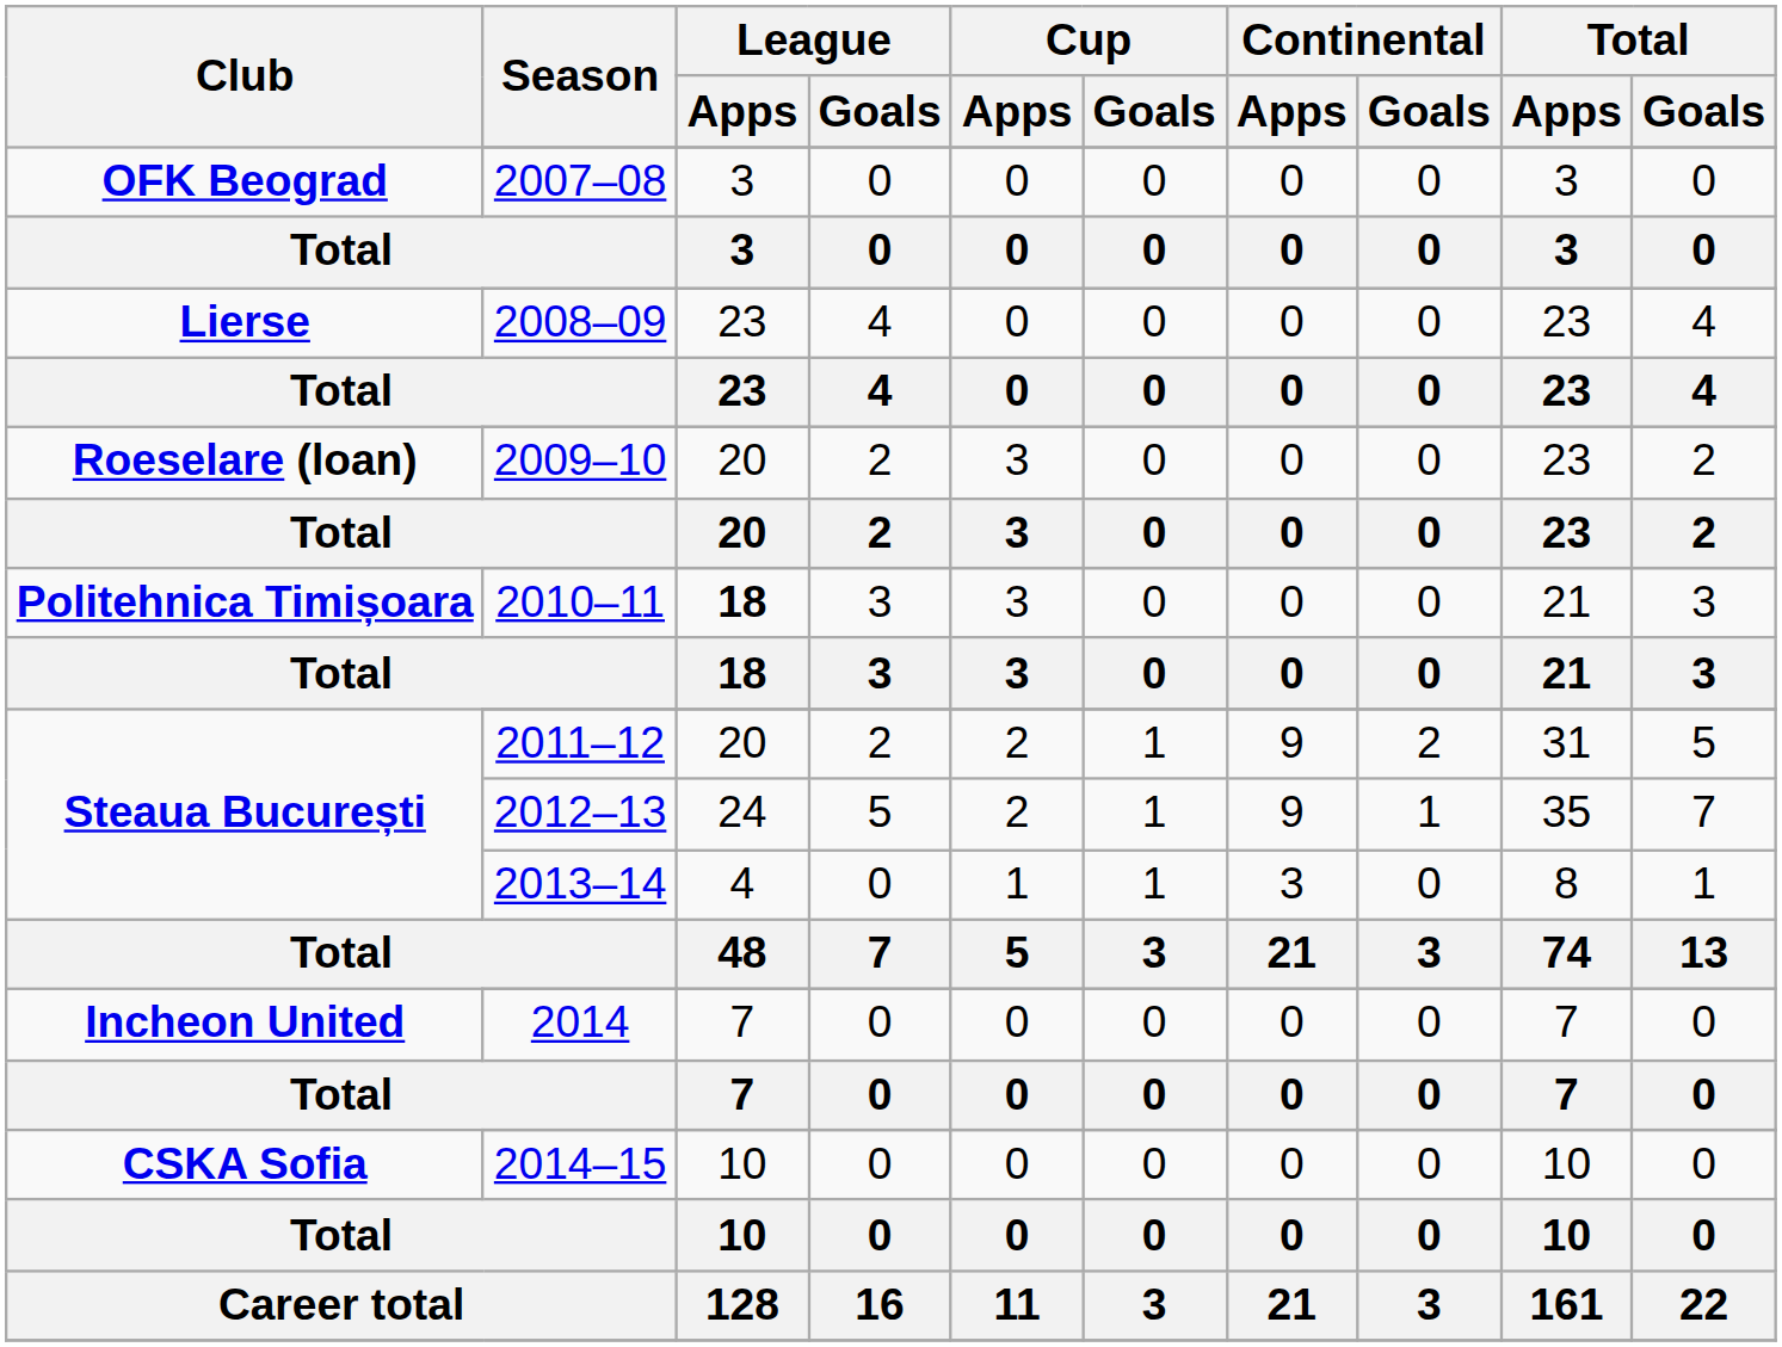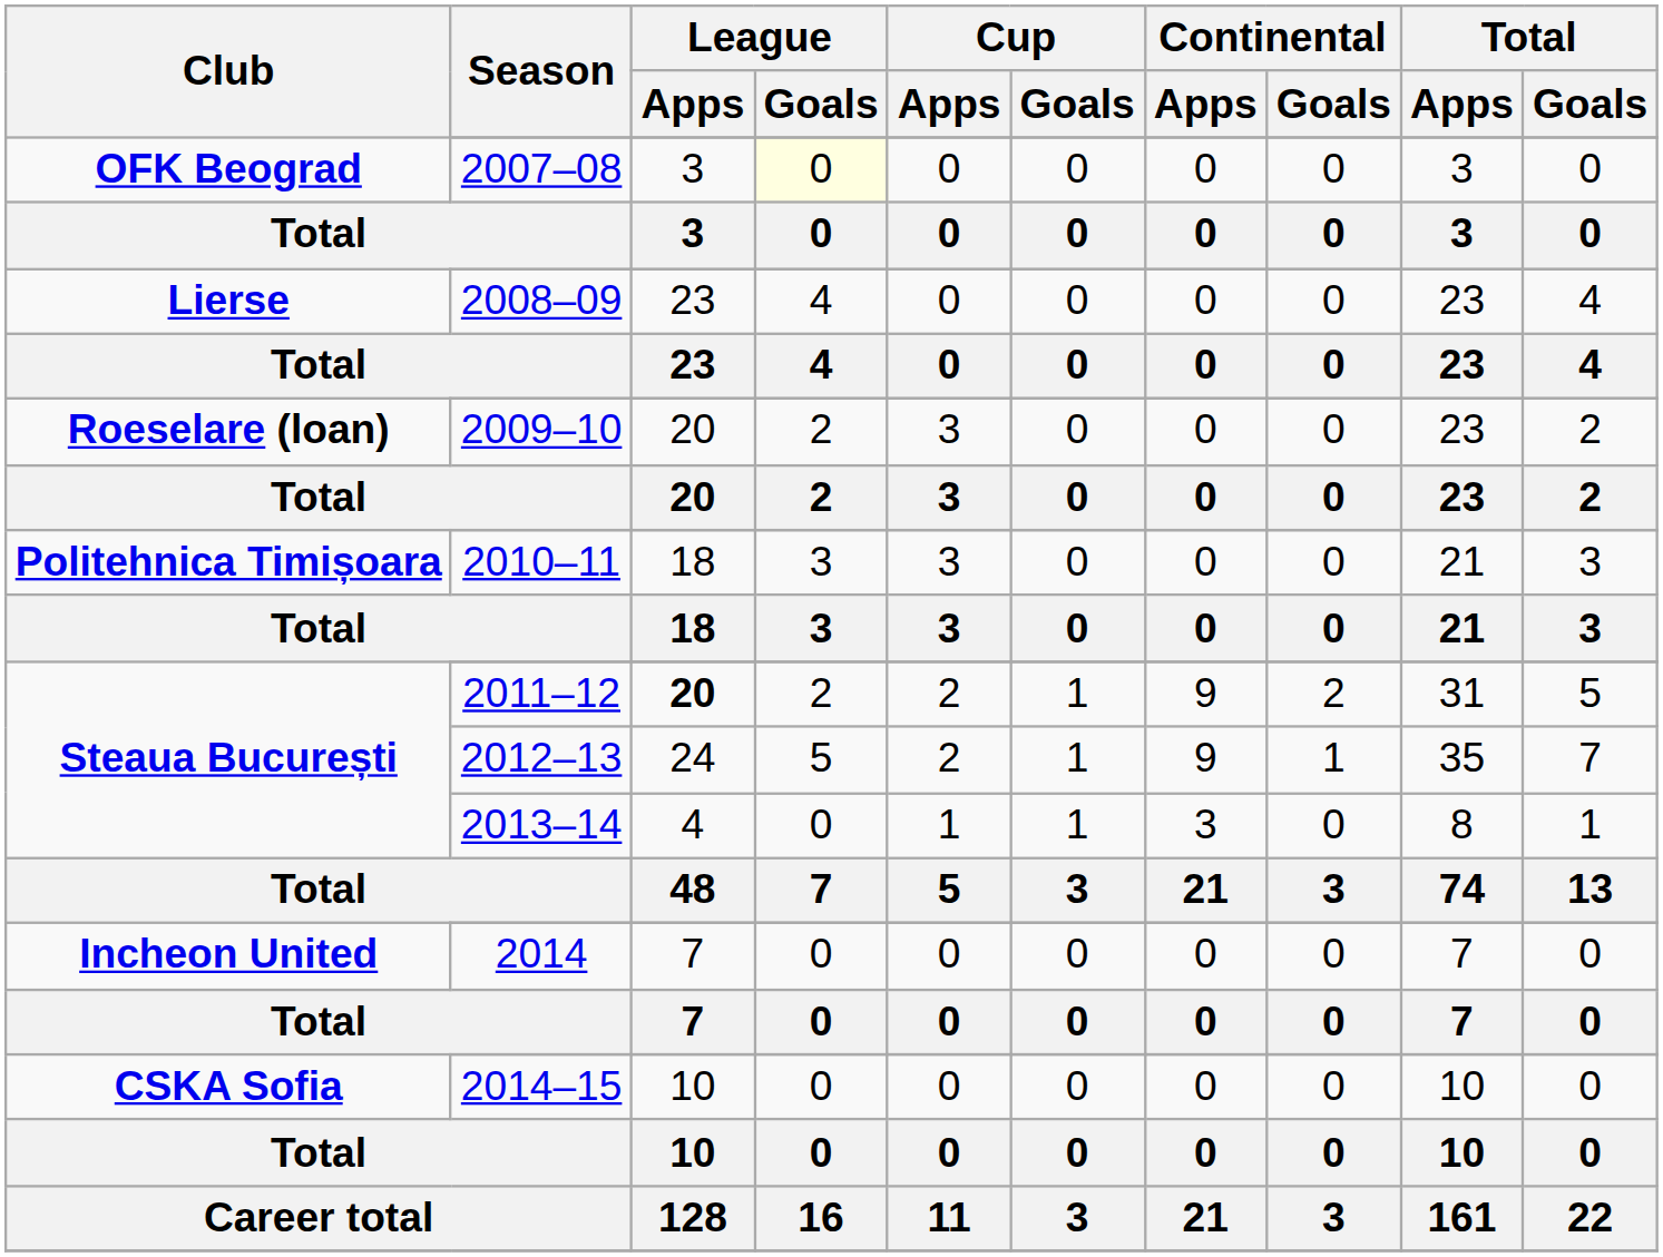2007–08 | League / Goals: no background -> lightyellow background
2010–11 | League / Apps: bold -> normal
2011–12 | League / Apps: normal -> bold
